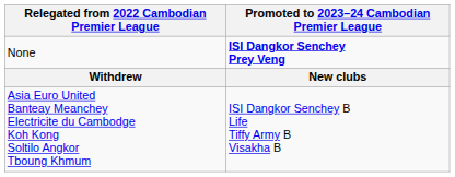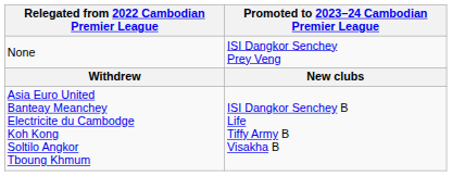None | Promoted to 2023–24 Cambodian Premier League: bold -> normal
